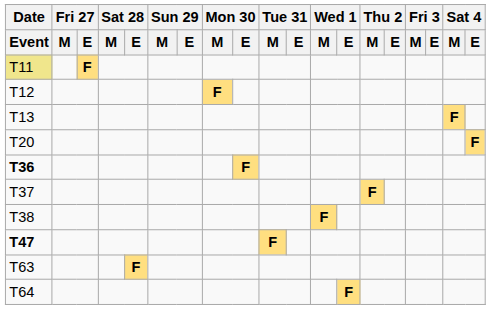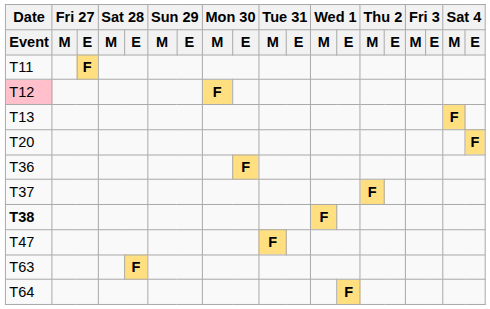T11 | Date / Event: khaki background -> no background
T12 | Date / Event: no background -> pink background
T36 | Date / Event: bold -> normal
T38 | Date / Event: normal -> bold
T47 | Date / Event: bold -> normal
